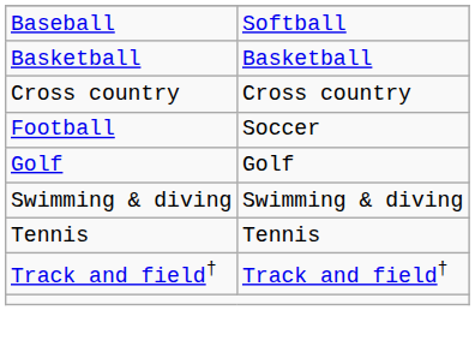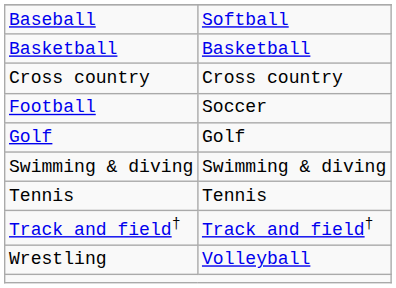+ row: Wrestling | Volleyball
